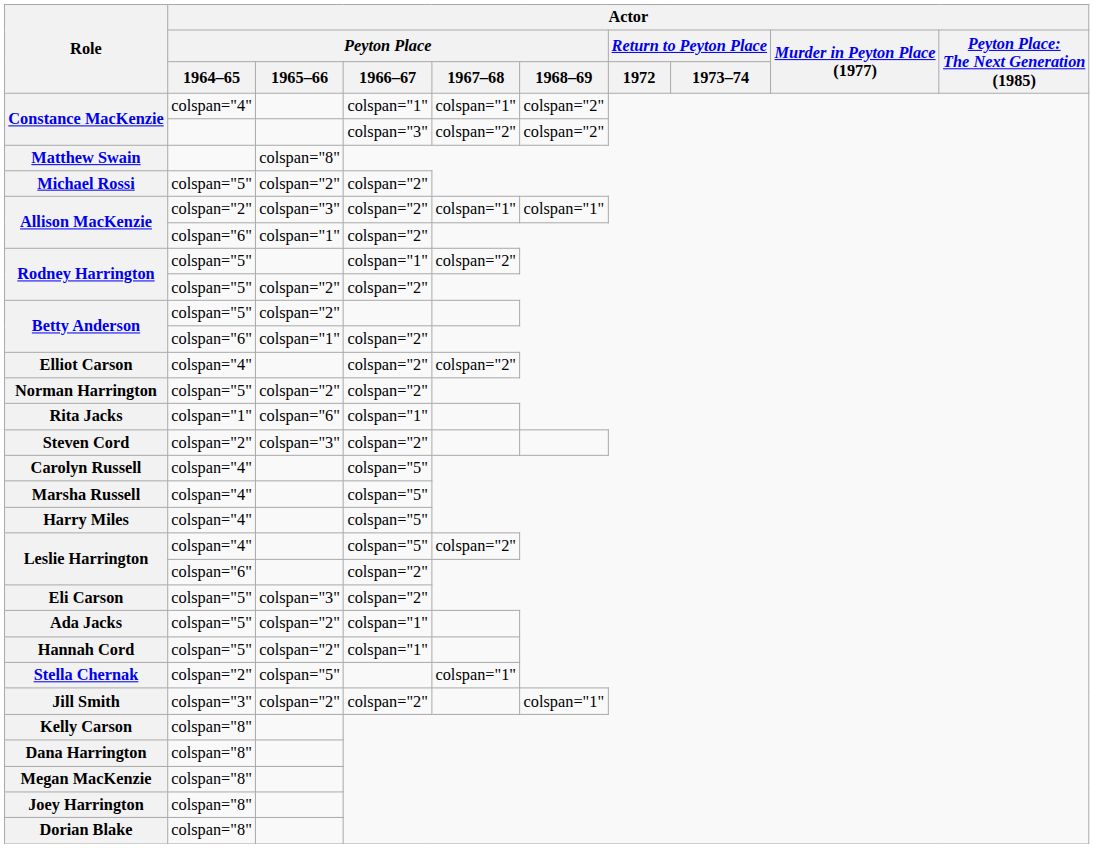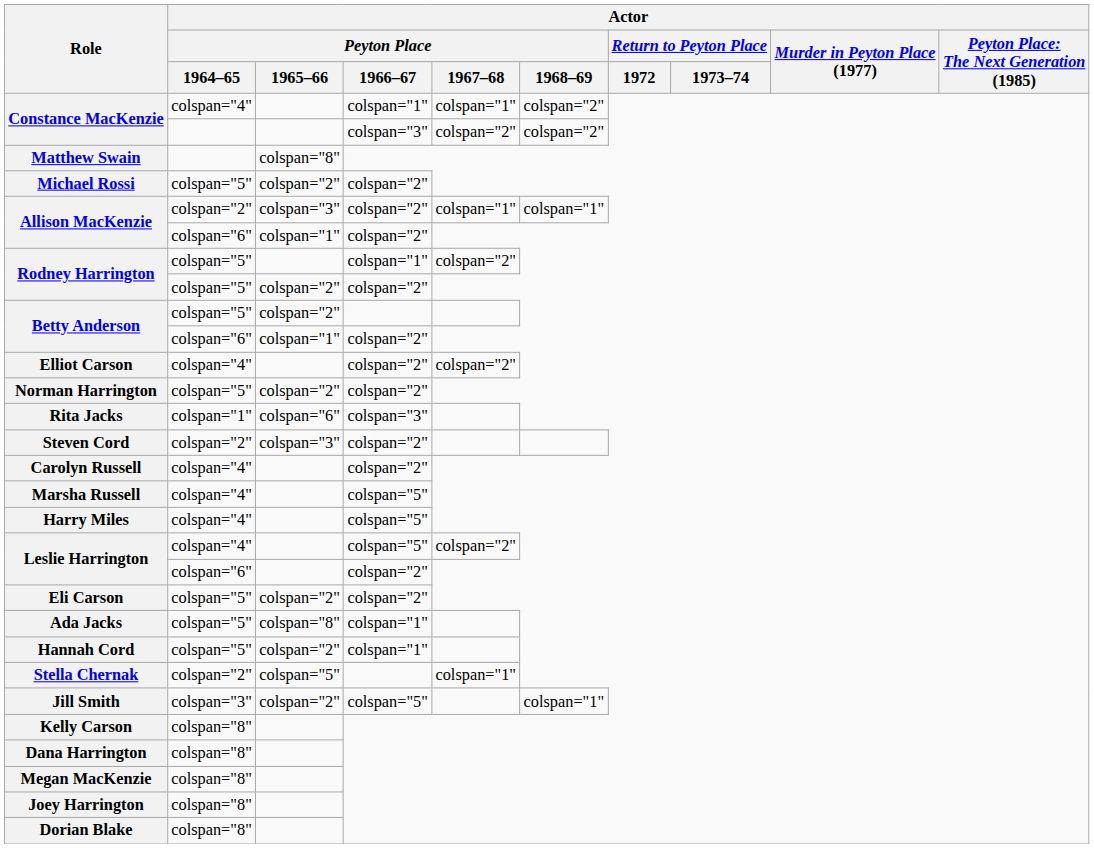Rita Jacks | Actor / Peyton Place / 1966–67: colspan="1" -> colspan="3"
Carolyn Russell | Actor / Peyton Place / 1966–67: colspan="5" -> colspan="2"
Eli Carson | Actor / Peyton Place / 1965–66: colspan="3" -> colspan="2"
Ada Jacks | Actor / Peyton Place / 1965–66: colspan="2" -> colspan="8"
Jill Smith | Actor / Peyton Place / 1966–67: colspan="2" -> colspan="5"
